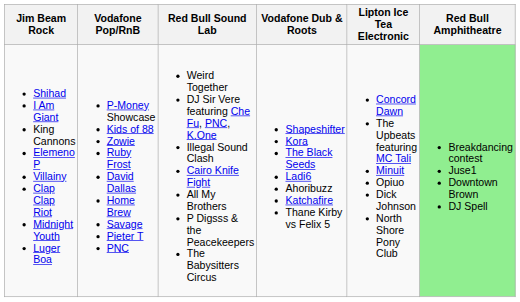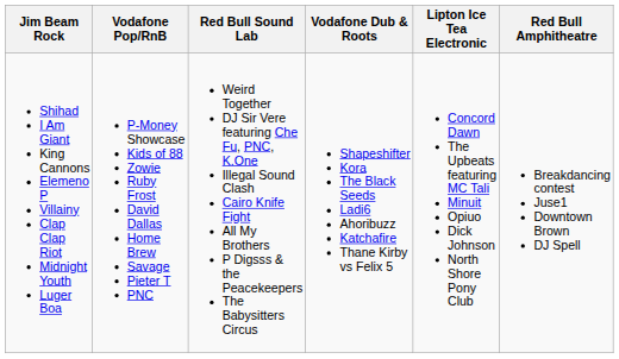row 2 | Red Bull Amphitheatre: lightgreen background -> no background
